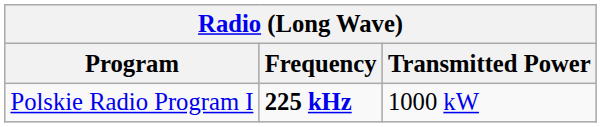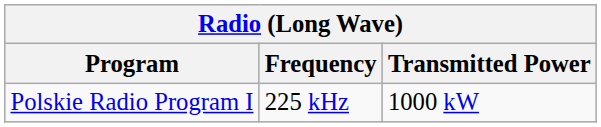Polskie Radio Program I | Frequency: bold -> normal
